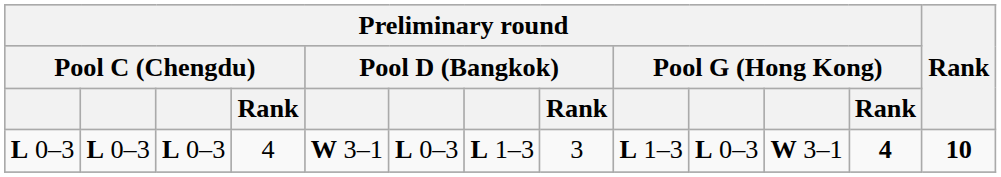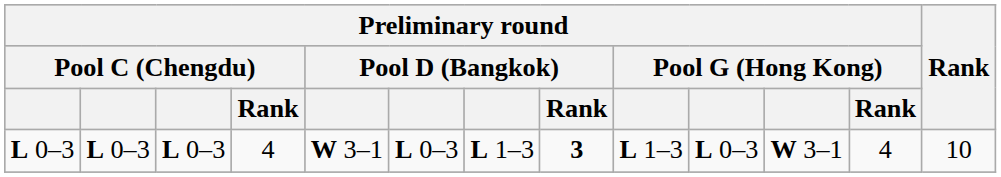row 4 | Preliminary round / Pool D (Bangkok) / Rank: normal -> bold
row 4 | Preliminary round / Pool G (Hong Kong) / Rank: bold -> normal
row 4 | Rank: bold -> normal
